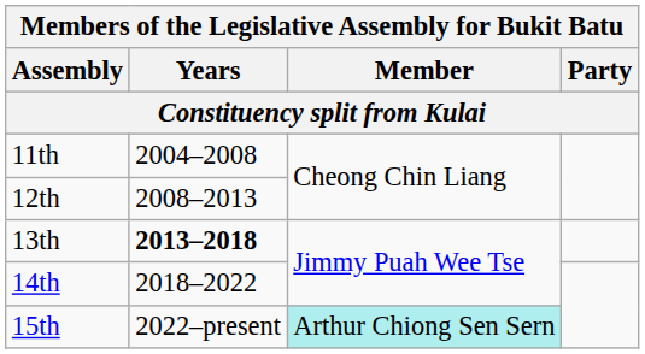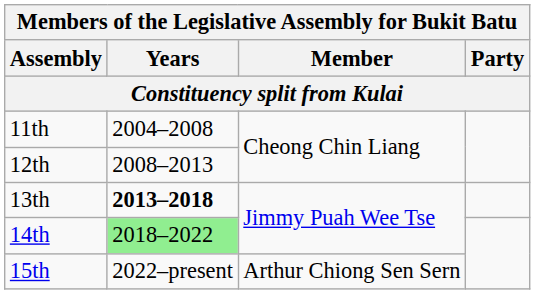14th | Years: no background -> lightgreen background
15th | Member: paleturquoise background -> no background
